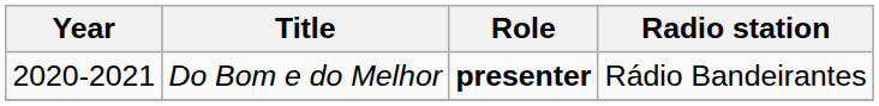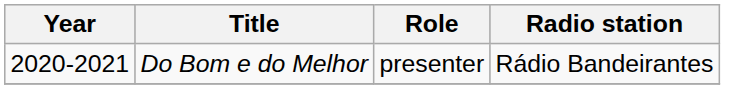Do Bom e do Melhor | Role: bold -> normal
